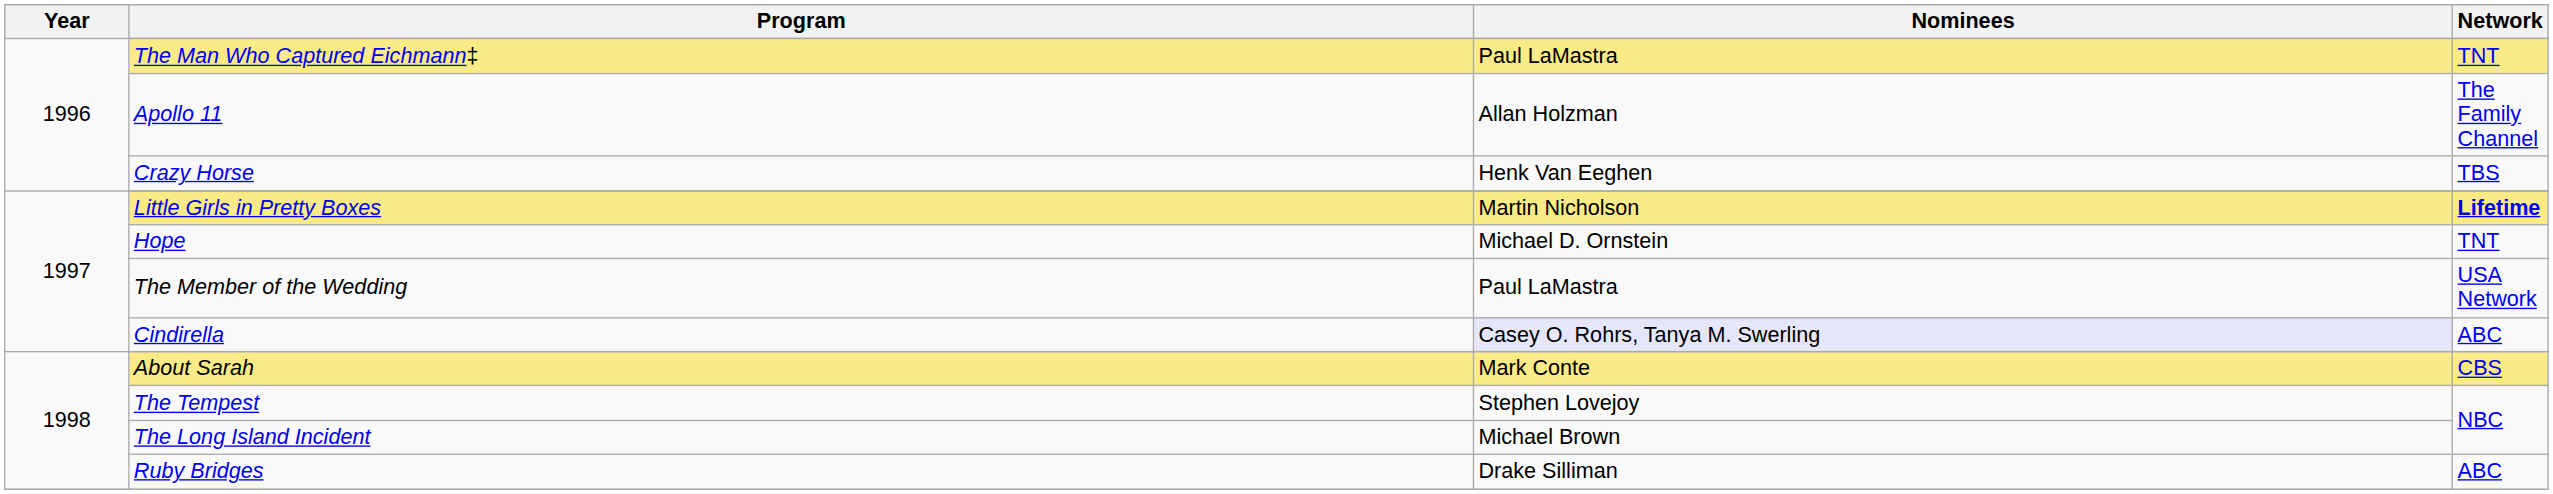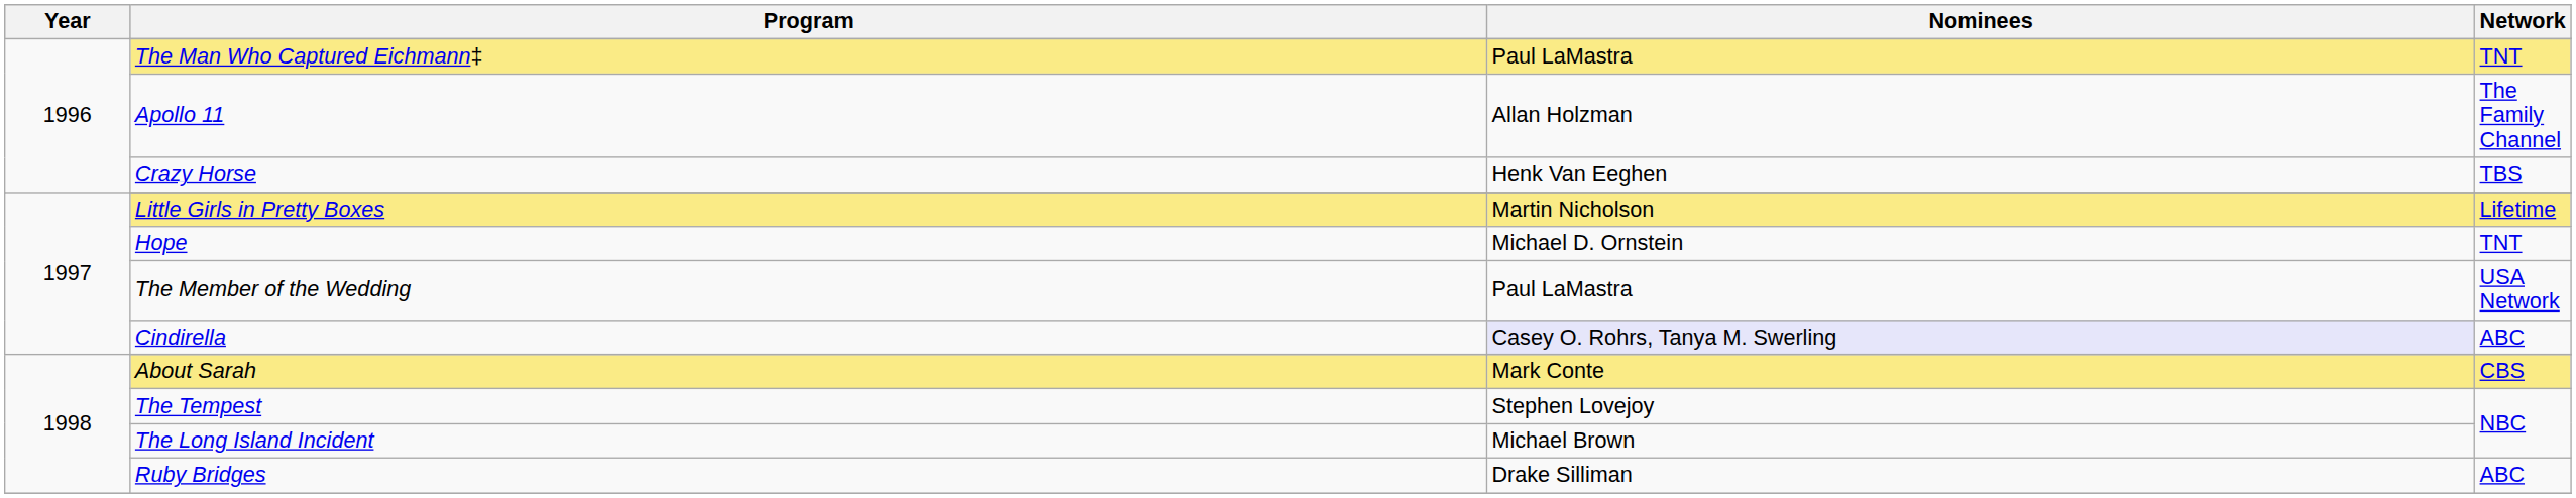Little Girls in Pretty Boxes | Network: bold -> normal
